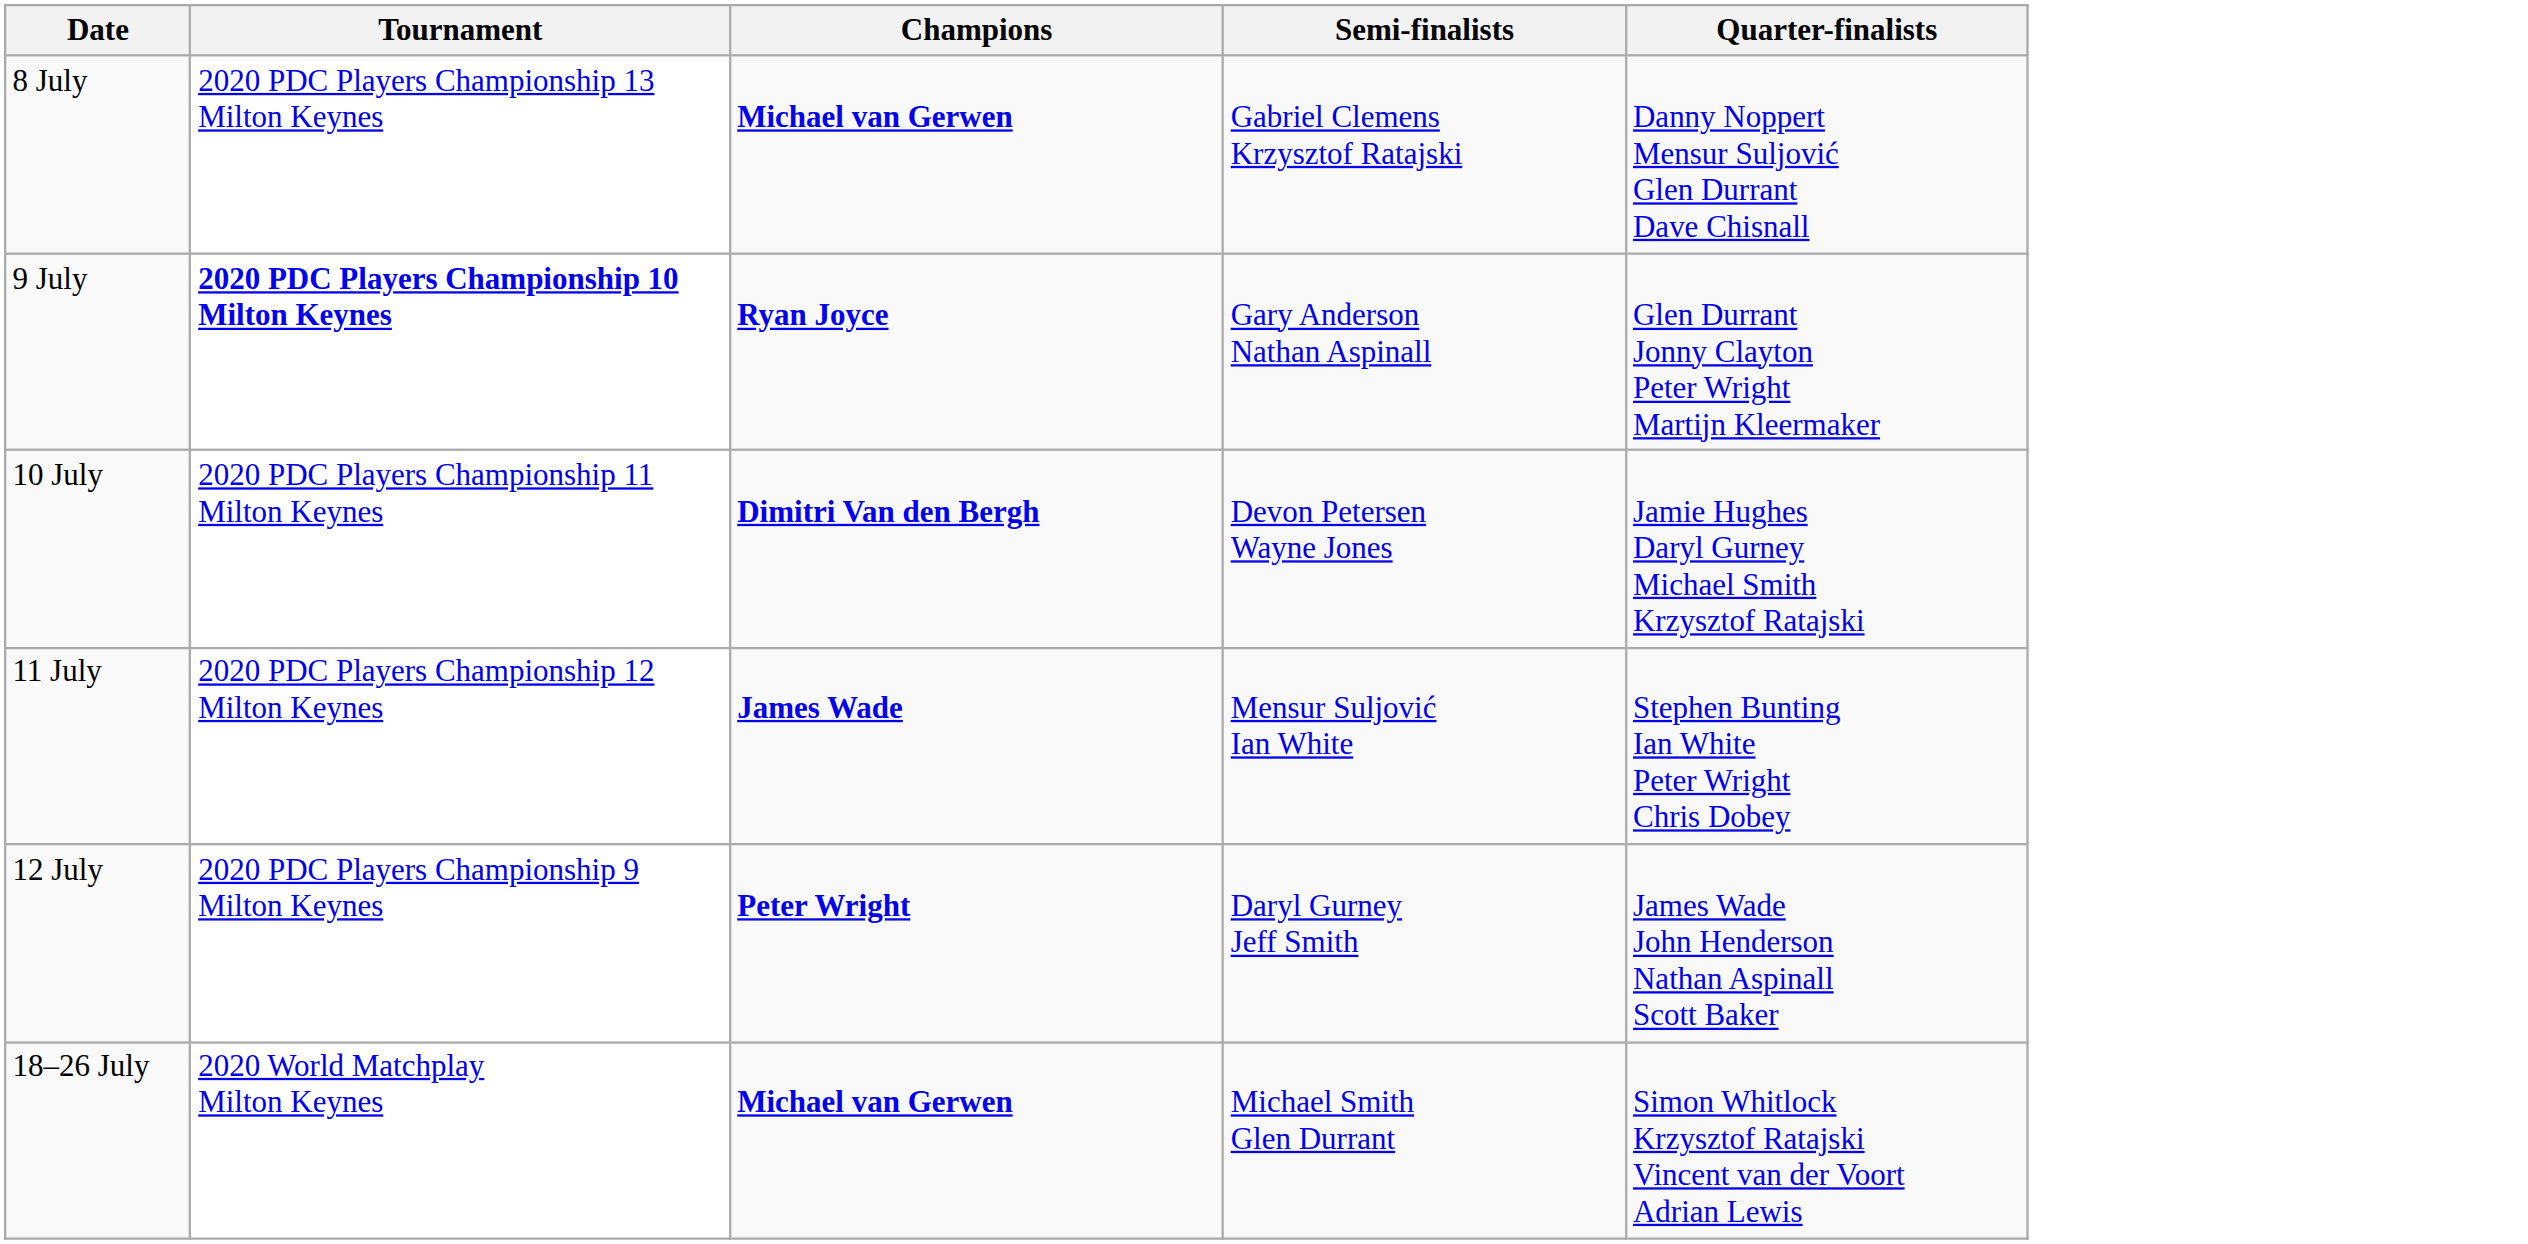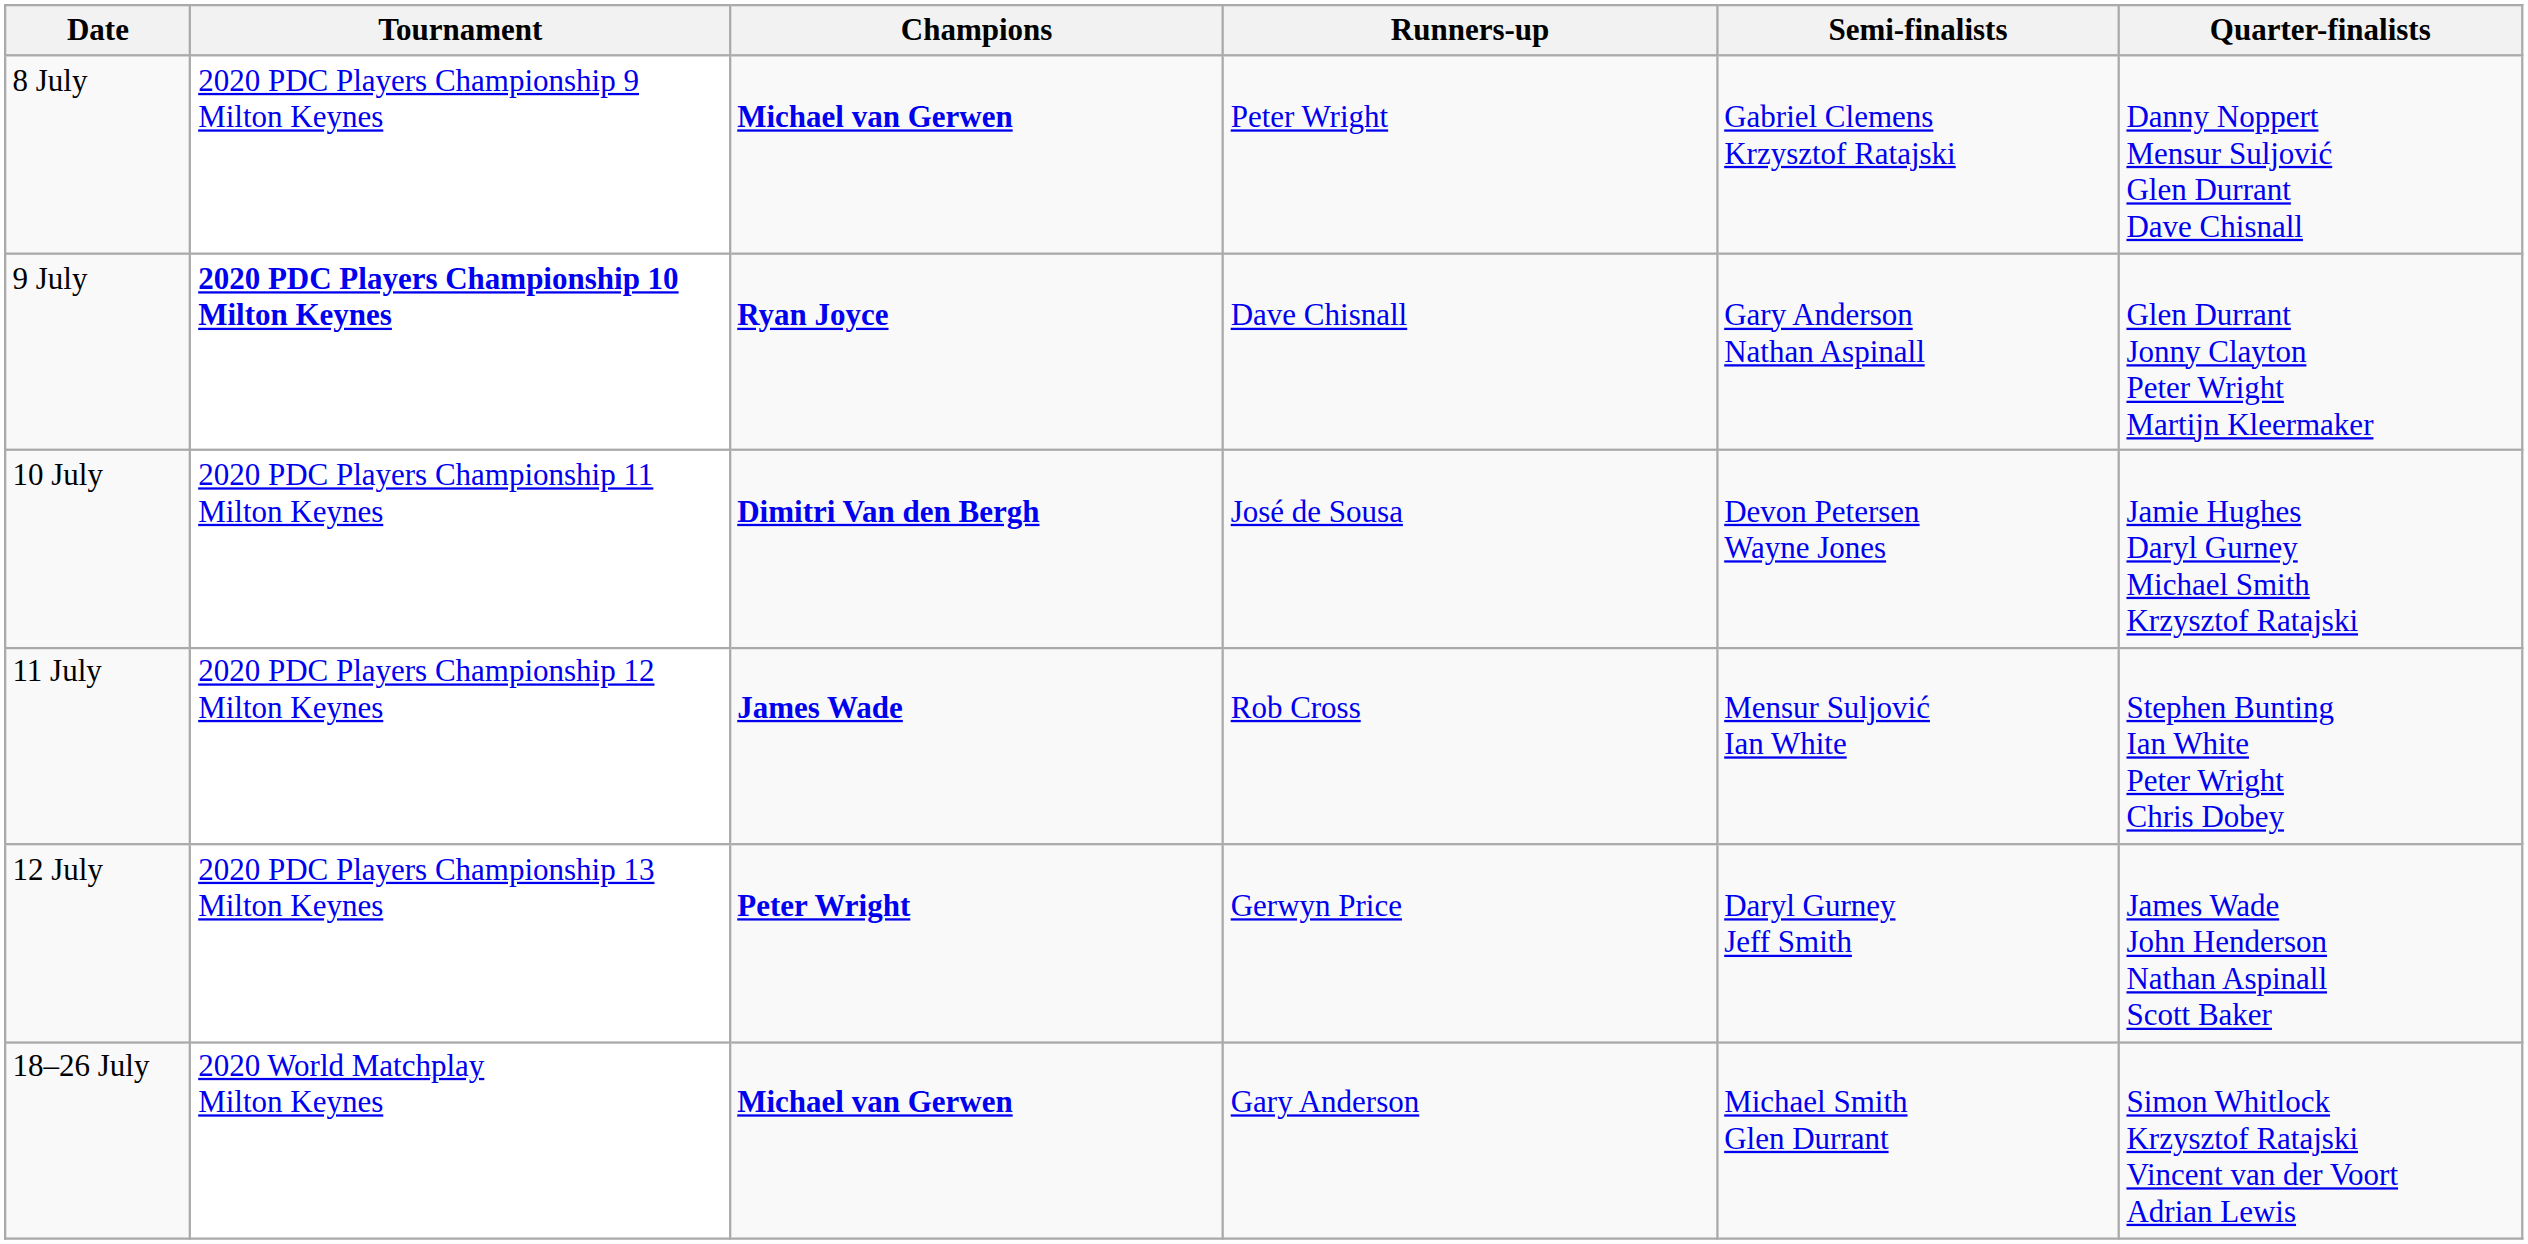+ column: Runners-up | Peter Wright | Dave Chisnall | José de Sousa | Rob Cross | Gerwyn Price | Gary Anderson
8 July | Tournament: 2020 PDC Players Championship 13 Milton Keynes -> 2020 PDC Players Championship 9 Milton Keynes
12 July | Tournament: 2020 PDC Players Championship 9 Milton Keynes -> 2020 PDC Players Championship 13 Milton Keynes
